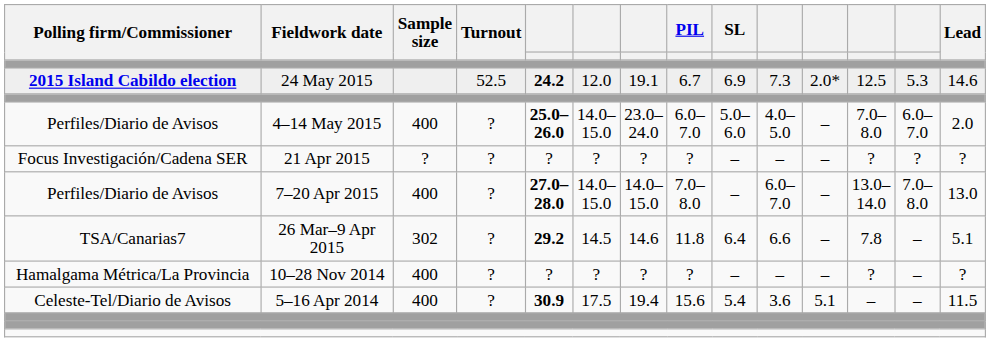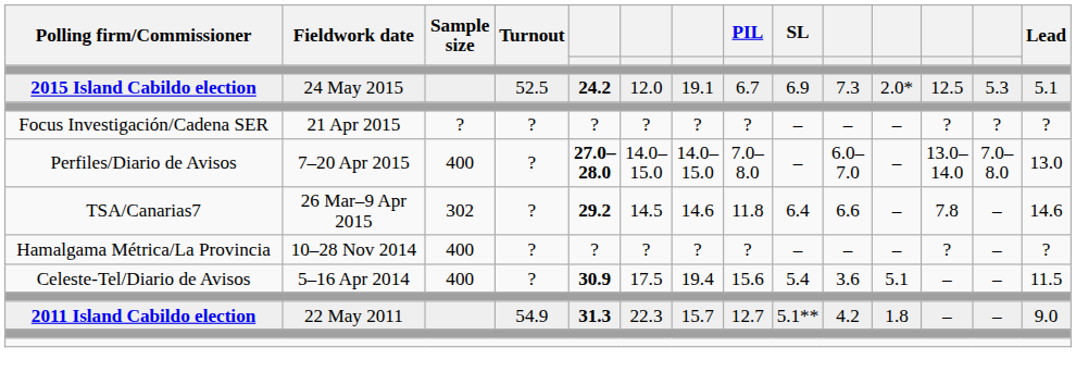24 May 2015 | Lead: 14.6 -> 5.1
- row: Perfiles/Diario de Avisos | 4–14 May 2015 | 400 | ? | 25.0– 26.0 | 14.0– 15.0 | 23.0– 24.0 | 6.0– 7.0 | 5.0– 6.0 | 4.0– 5.0 | – | 7.0– 8.0 | 6.0– 7.0 | 2.0
26 Mar–9 Apr 2015 | Lead: 5.1 -> 14.6
+ row: 2011 Island Cabildo election | 22 May 2011 | 54.9 | 31.3 | 22.3 | 15.7 | 12.7 | 5.1** | 4.2 | 1.8 | – | – | 9.0
